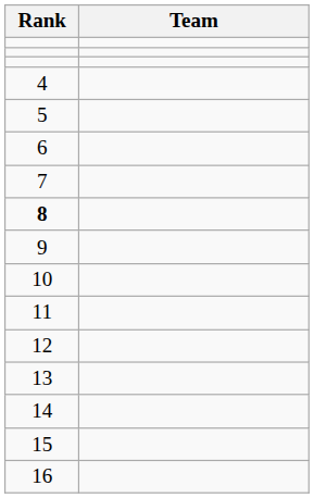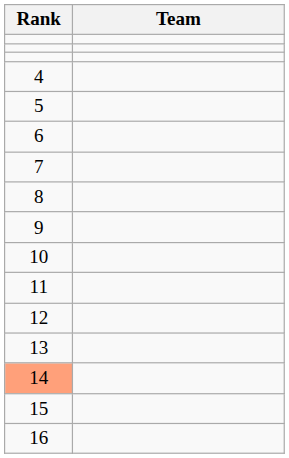row 9 | Rank: bold -> normal
row 15 | Rank: no background -> lightsalmon background
